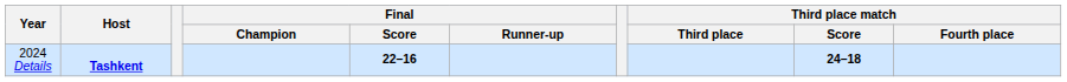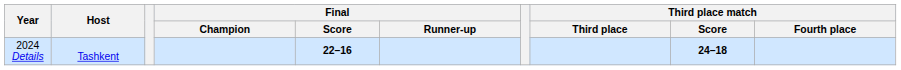2024 Details | Host: bold -> normal
